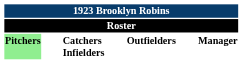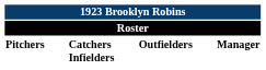Pitchers | column 1: lightgreen background -> no background
